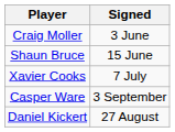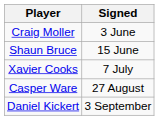Casper Ware | Signed: 3 September -> 27 August
Daniel Kickert | Signed: 27 August -> 3 September
